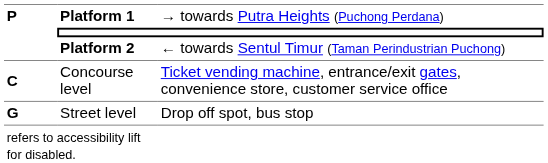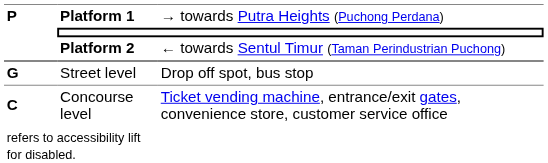rows swapped: Concourse level <-> Street level
